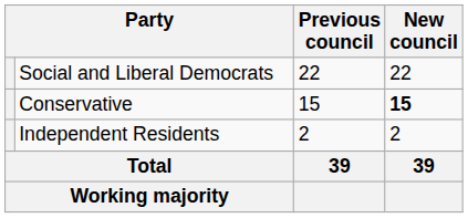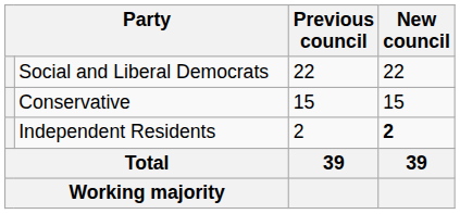Conservative | New council: bold -> normal
Independent Residents | New council: normal -> bold
